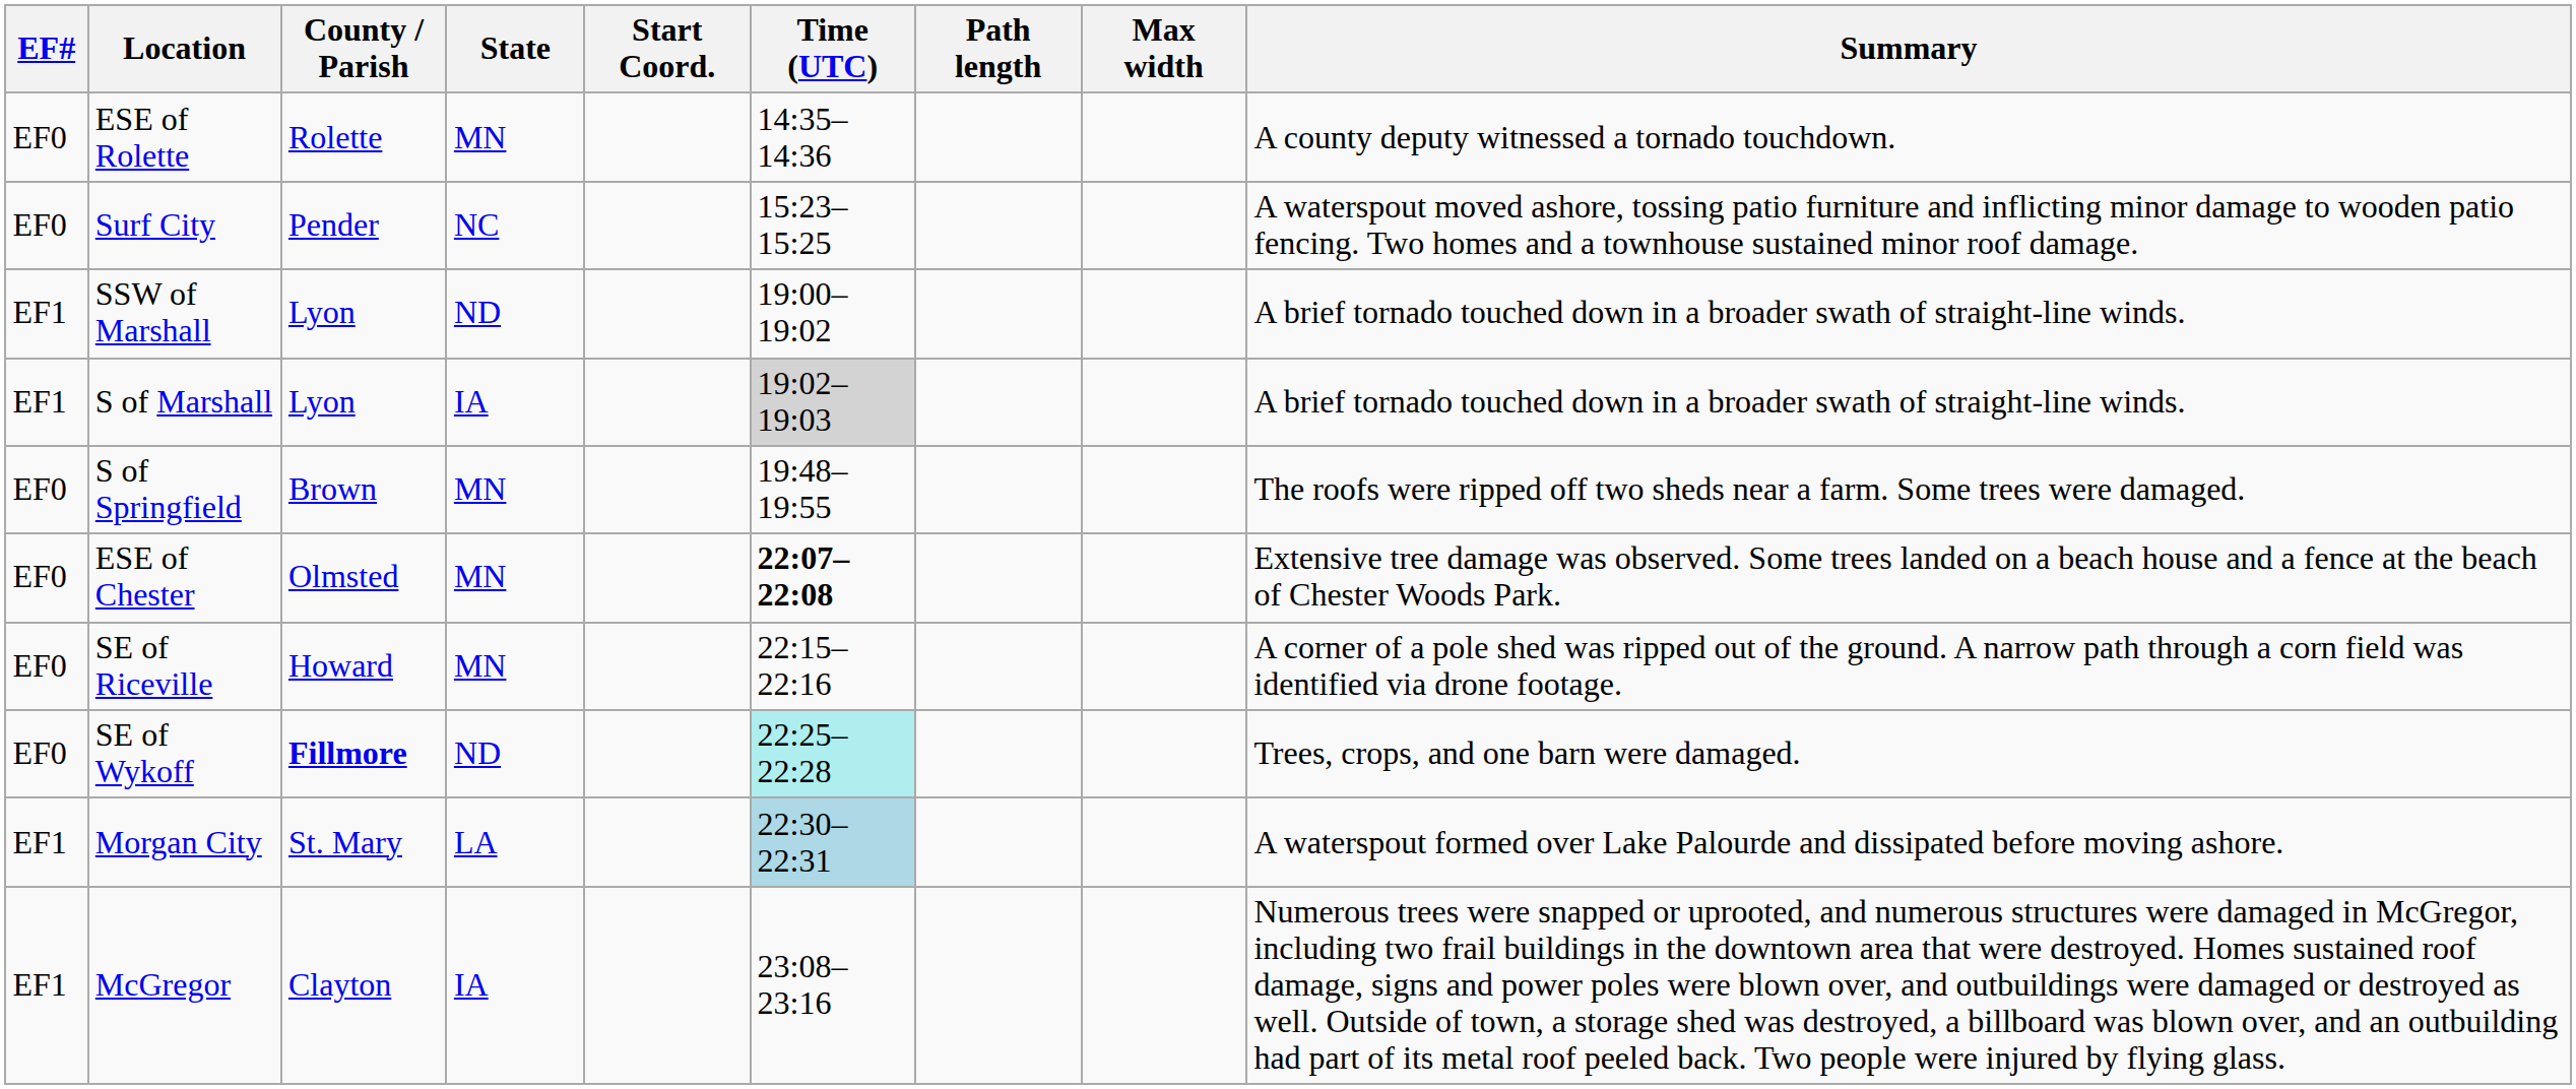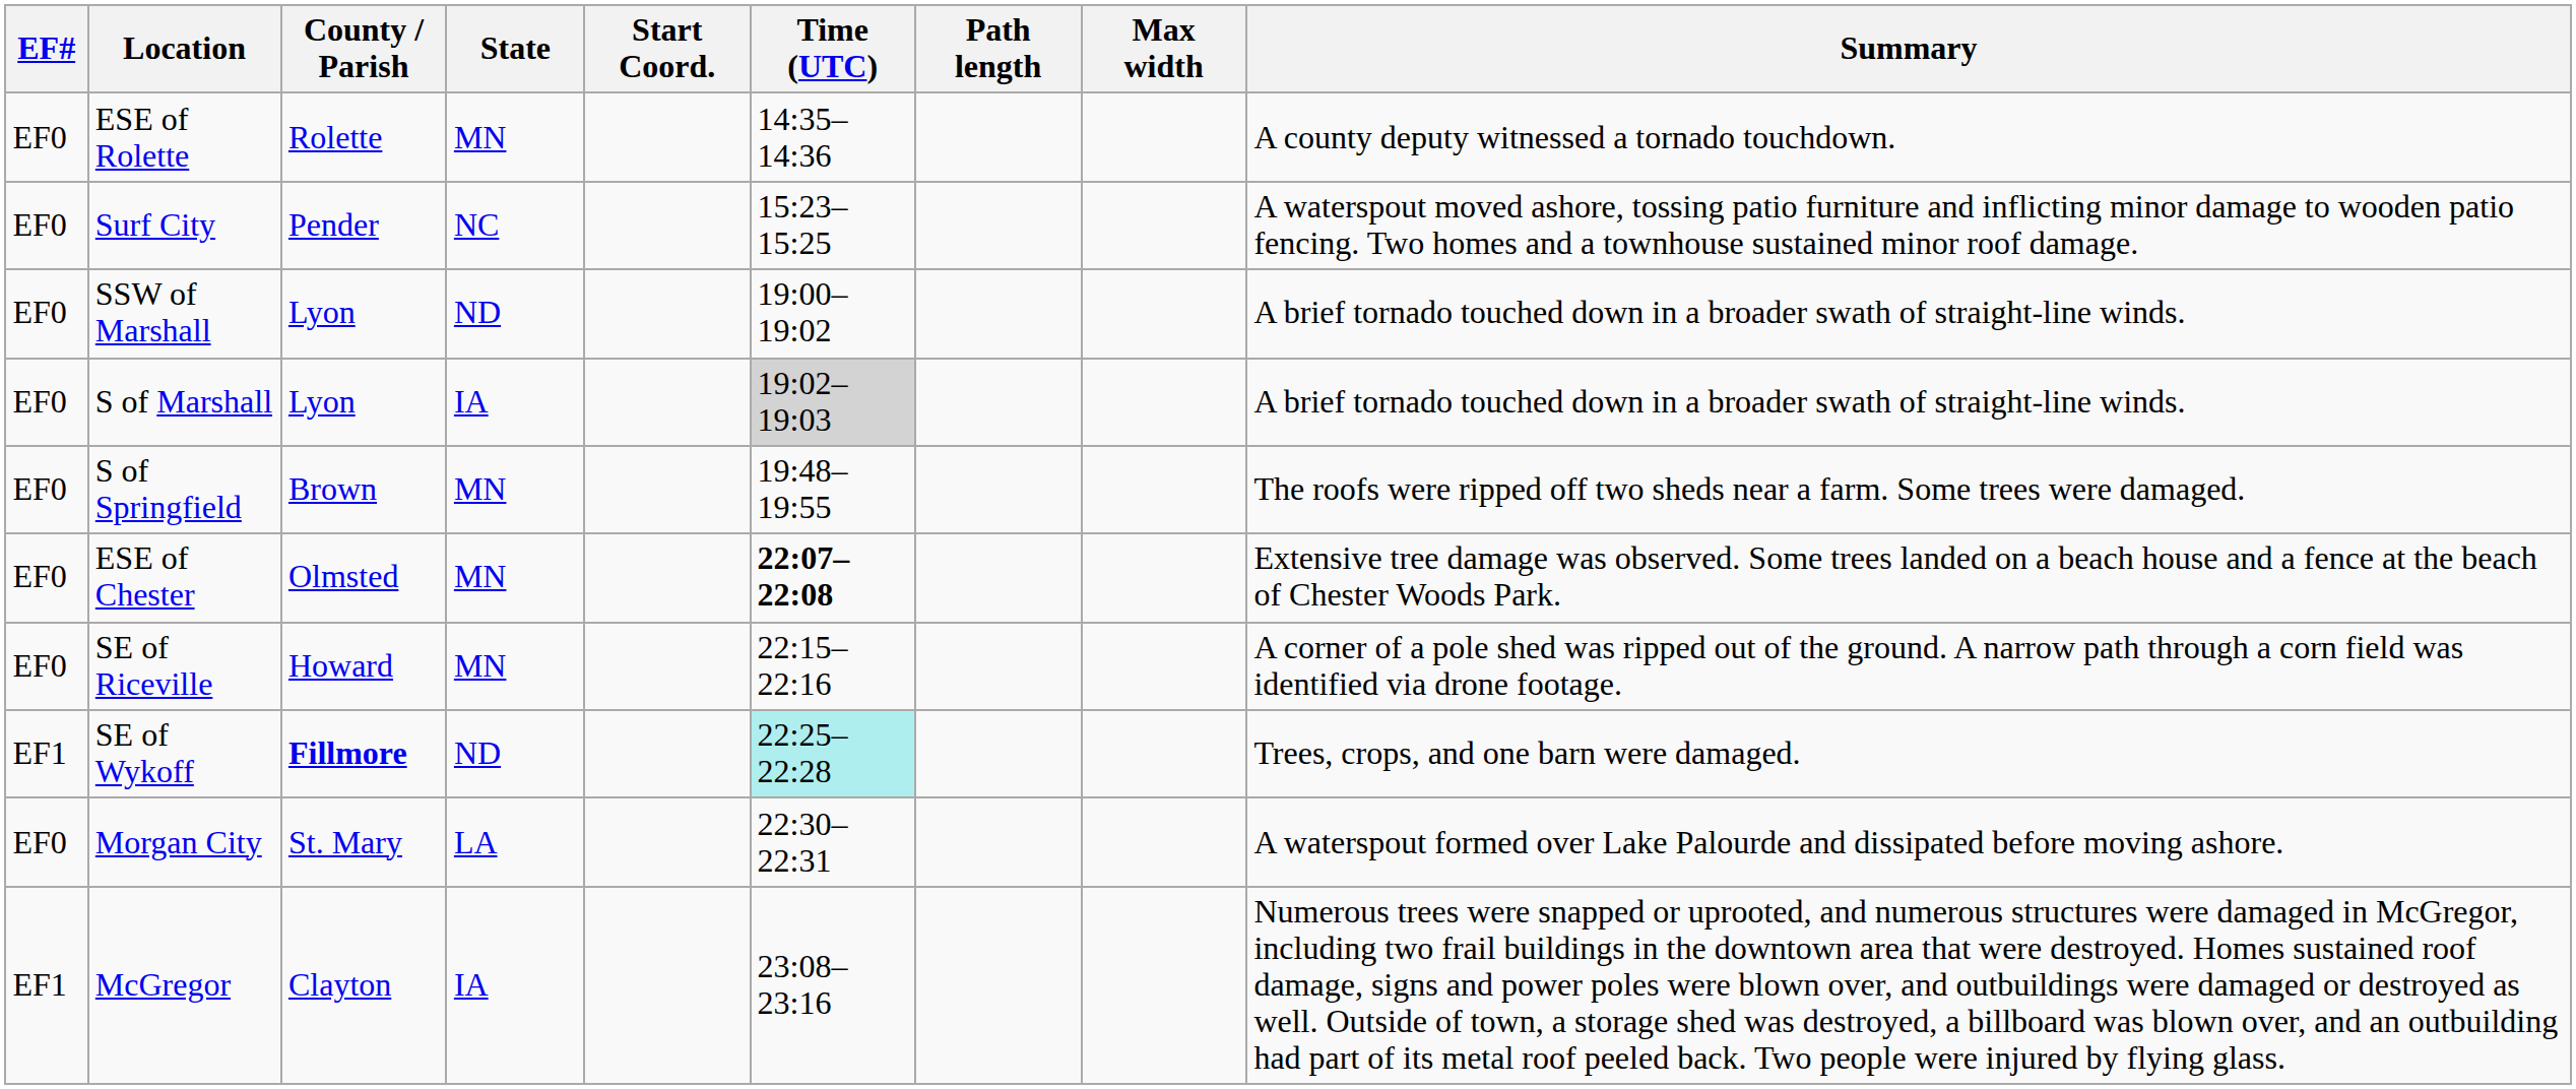SSW of Marshall | EF#: EF1 -> EF0
S of Marshall | EF#: EF1 -> EF0
SE of Wykoff | EF#: EF0 -> EF1
Morgan City | EF#: EF1 -> EF0
Morgan City | Time (UTC): lightblue background -> no background
